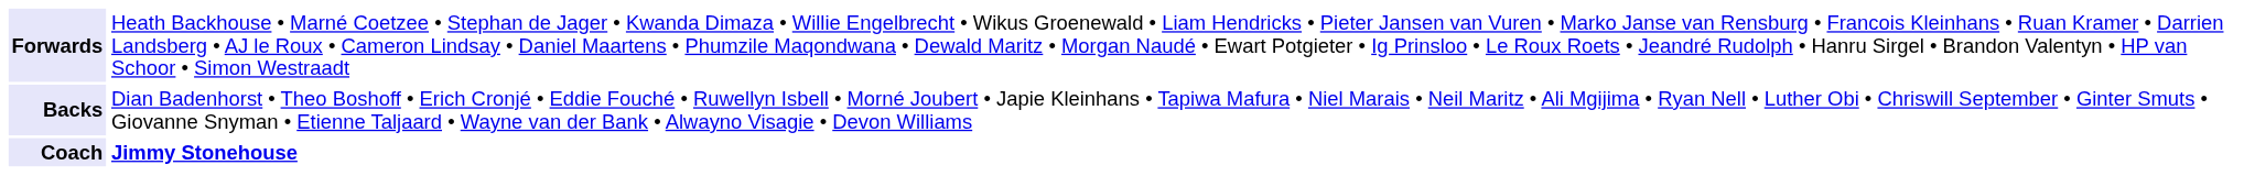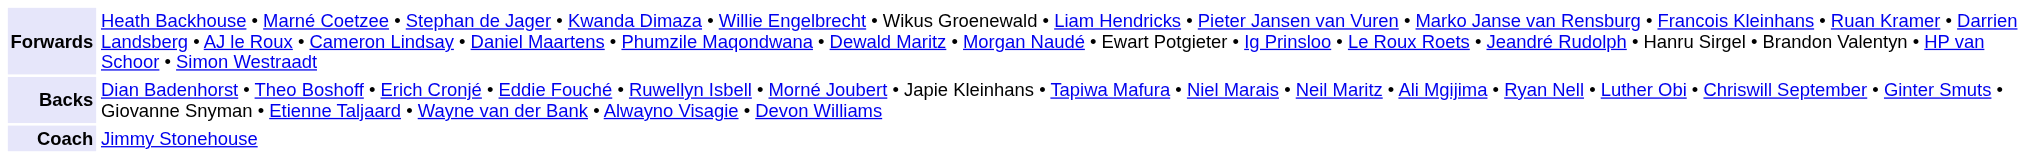Coach | column 2: bold -> normal
